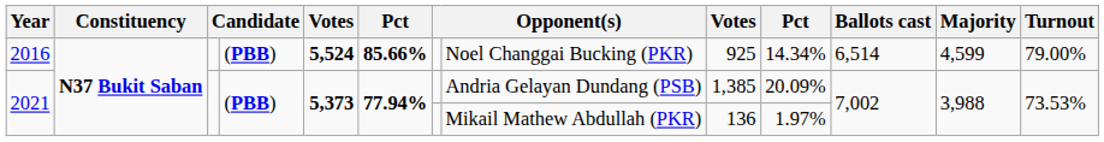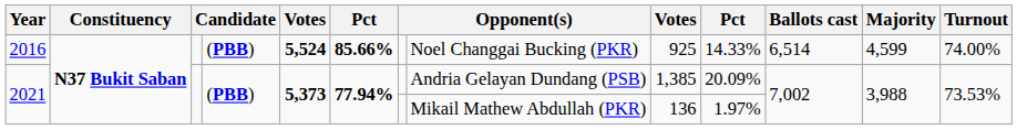2016 | column 10: 14.34% -> 14.33%
2016 | Turnout: 79.00% -> 74.00%
